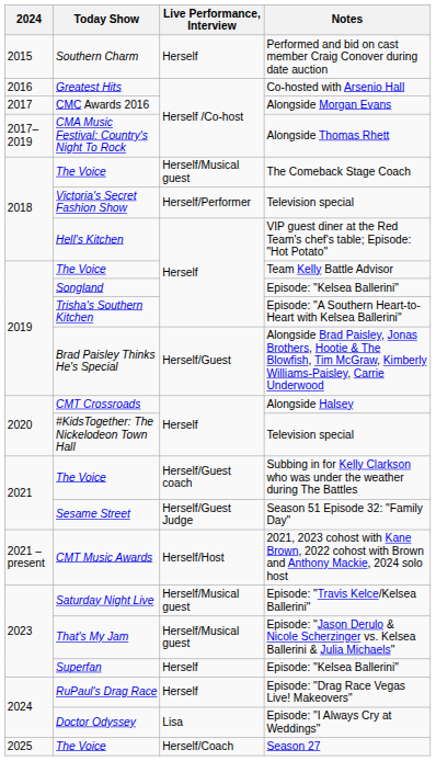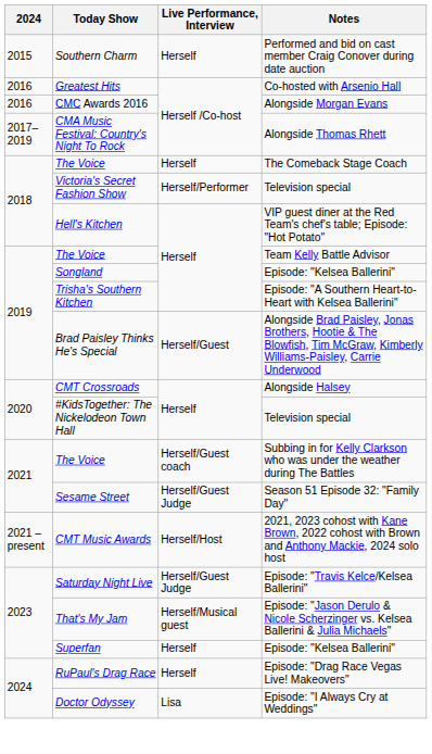Alongside Morgan Evans | 2024: 2017 -> 2016
The Comeback Stage Coach | Live Performance, Interview: Herself/Musical guest -> Herself
Episode: "Travis Kelce/Kelsea Ballerini" | Live Performance, Interview: Herself/Musical guest -> Herself/Guest Judge
- row: 2025 | The Voice | Herself/Coach | Season 27
